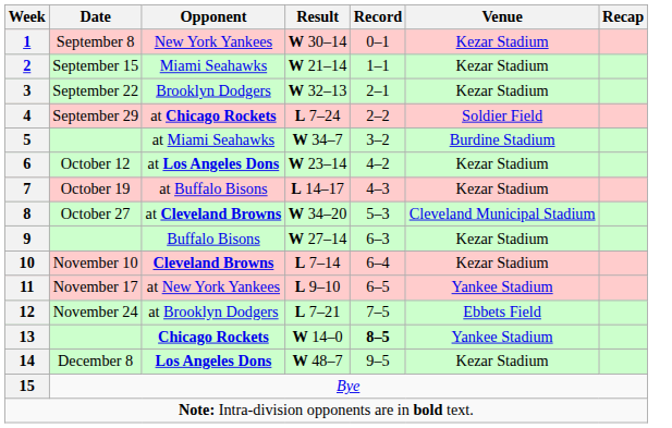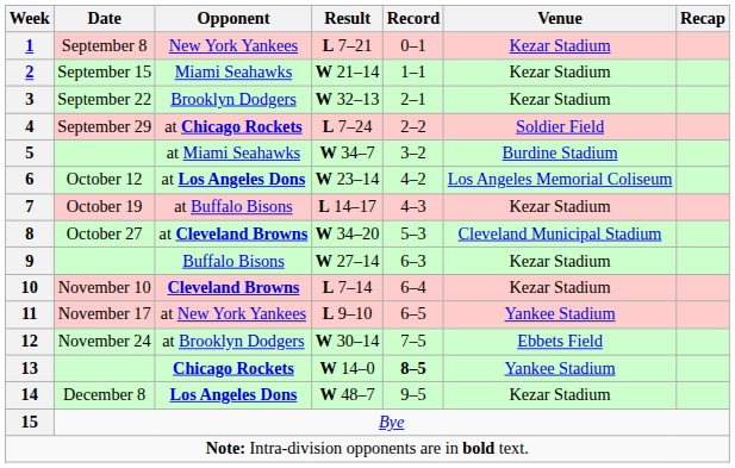1 | Result: W 30–14 -> L 7–21
6 | Venue: Kezar Stadium -> Los Angeles Memorial Coliseum
12 | Result: L 7–21 -> W 30–14
